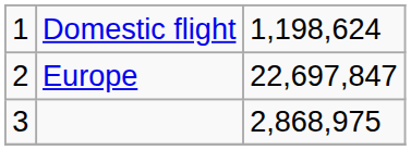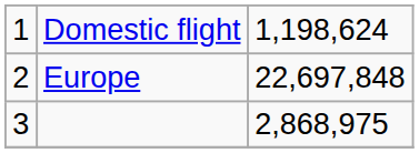Europe | column 3: 22,697,847 -> 22,697,848
